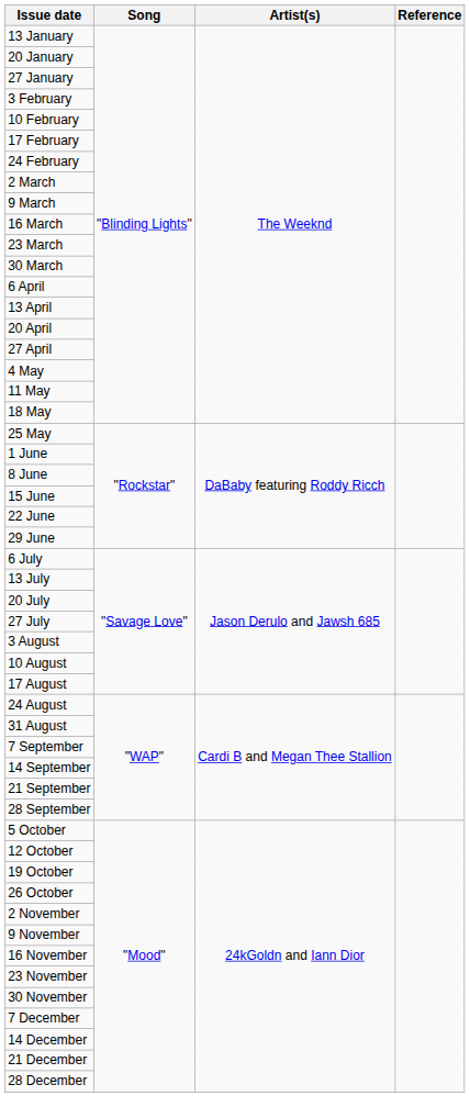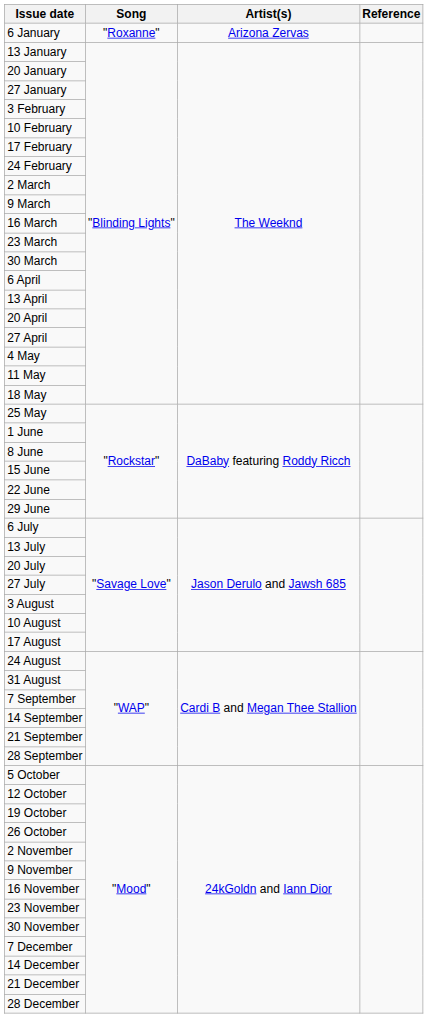+ row: 6 January | "Roxanne" | Arizona Zervas
